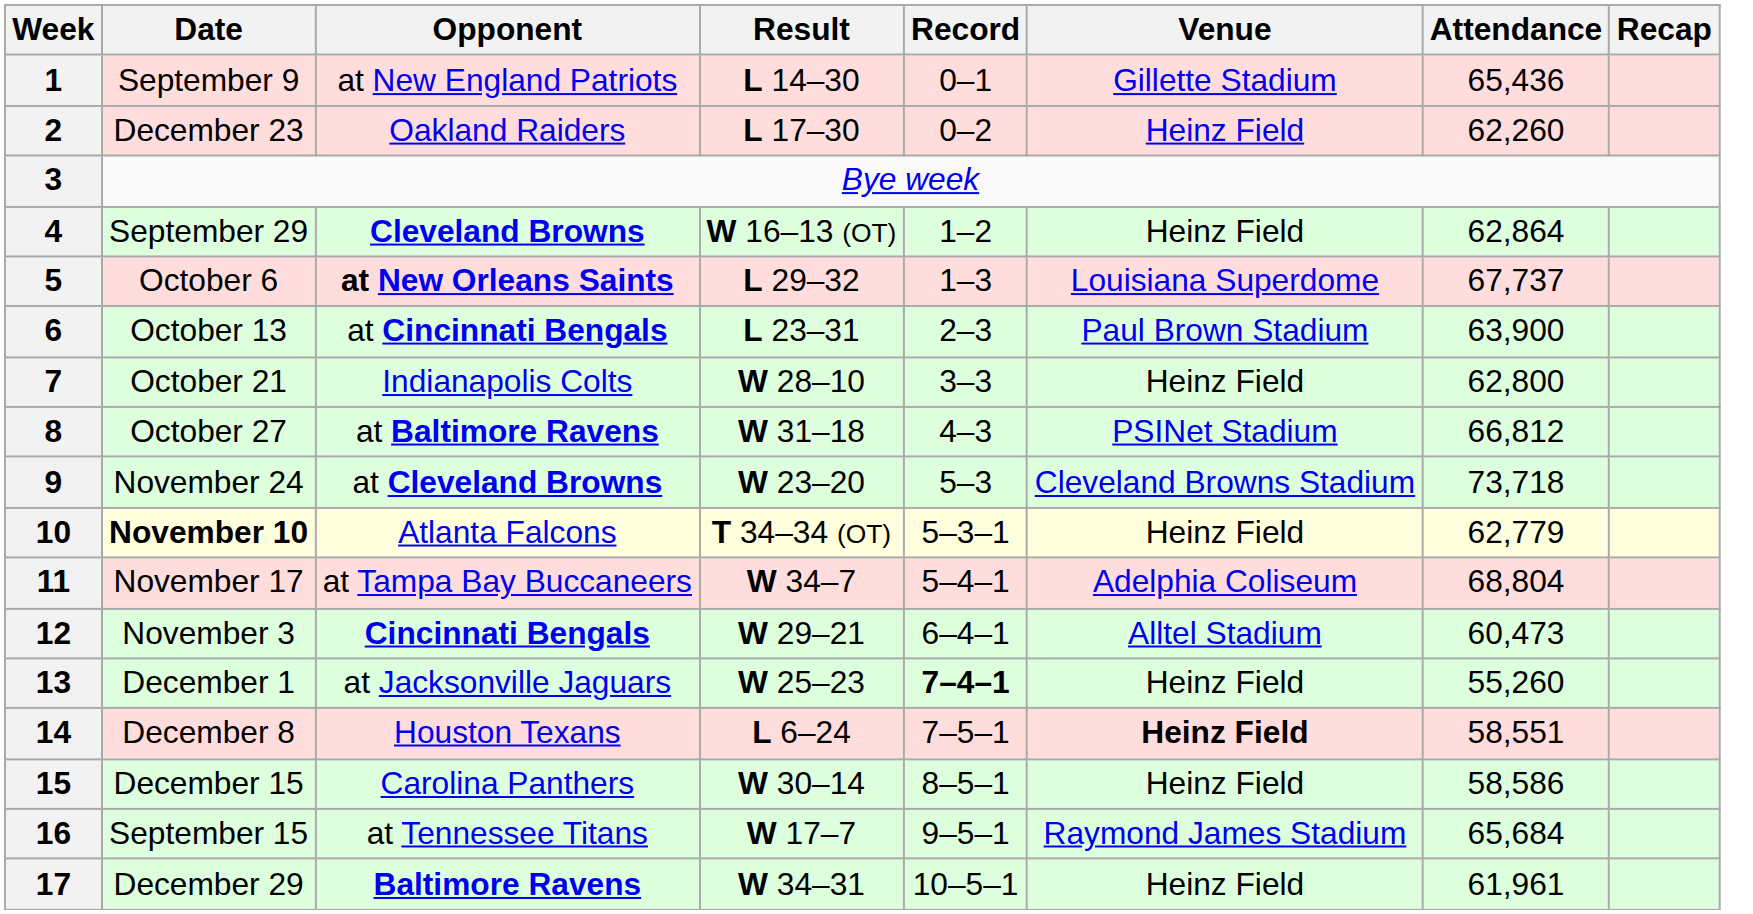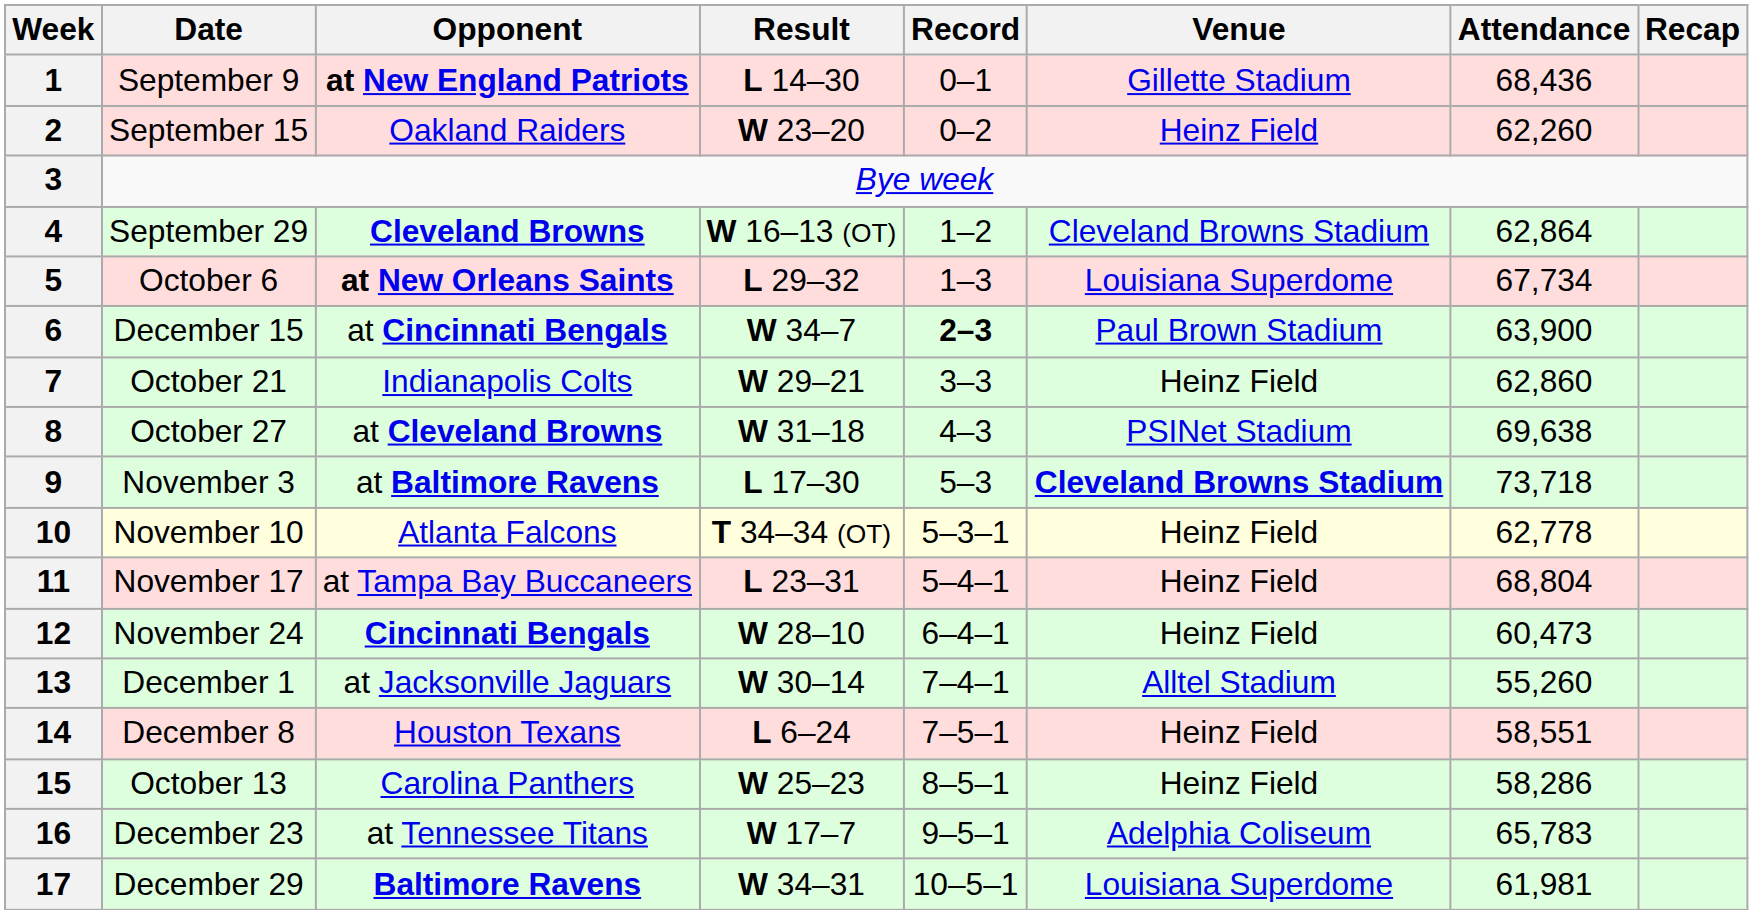1 | Opponent: normal -> bold
1 | Attendance: 65,436 -> 68,436
2 | Date: December 23 -> September 15
2 | Result: L 17–30 -> W 23–20
4 | Venue: Heinz Field -> Cleveland Browns Stadium
5 | Attendance: 67,737 -> 67,734
6 | Date: October 13 -> December 15
6 | Result: L 23–31 -> W 34–7
6 | Record: normal -> bold
7 | Result: W 28–10 -> W 29–21
7 | Attendance: 62,800 -> 62,860
8 | Opponent: at Baltimore Ravens -> at Cleveland Browns
8 | Attendance: 66,812 -> 69,638
9 | Date: November 24 -> November 3
9 | Opponent: at Cleveland Browns -> at Baltimore Ravens
9 | Result: W 23–20 -> L 17–30
9 | Venue: normal -> bold
10 | Date: bold -> normal
10 | Attendance: 62,779 -> 62,778
11 | Result: W 34–7 -> L 23–31
11 | Venue: Adelphia Coliseum -> Heinz Field
12 | Date: November 3 -> November 24
12 | Result: W 29–21 -> W 28–10
12 | Venue: Alltel Stadium -> Heinz Field
13 | Result: W 25–23 -> W 30–14
13 | Record: bold -> normal
13 | Venue: Heinz Field -> Alltel Stadium
14 | Venue: bold -> normal
15 | Date: December 15 -> October 13
15 | Result: W 30–14 -> W 25–23
15 | Attendance: 58,586 -> 58,286
16 | Date: September 15 -> December 23
16 | Venue: Raymond James Stadium -> Adelphia Coliseum
16 | Attendance: 65,684 -> 65,783
17 | Venue: Heinz Field -> Louisiana Superdome
17 | Attendance: 61,961 -> 61,981
